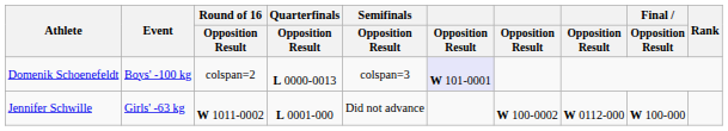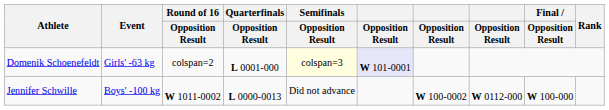Domenik Schoenefeldt | Event: Boys' -100 kg -> Girls' -63 kg
Domenik Schoenefeldt | Quarterfinals / Opposition Result: L 0000-0013 -> L 0001-000
Domenik Schoenefeldt | Semifinals / Opposition Result: no background -> lightyellow background
Jennifer Schwille | Event: Girls' -63 kg -> Boys' -100 kg
Jennifer Schwille | Quarterfinals / Opposition Result: L 0001-000 -> L 0000-0013
